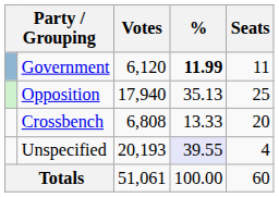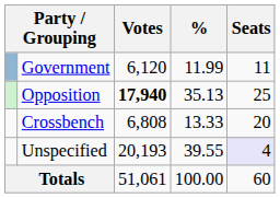Government | %: bold -> normal
Opposition | Votes: normal -> bold
Unspecified | %: lavender background -> no background
Unspecified | Seats: no background -> lavender background
